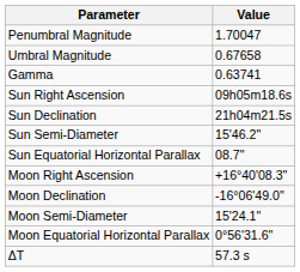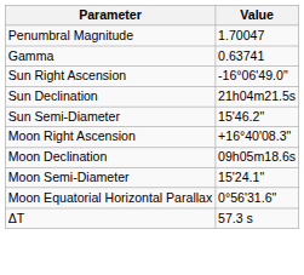- row: Umbral Magnitude | 0.67658
Sun Right Ascension | Value: 09h05m18.6s -> -16°06'49.0"
- row: Sun Equatorial Horizontal Parallax | 08.7"
Moon Declination | Value: -16°06'49.0" -> 09h05m18.6s
